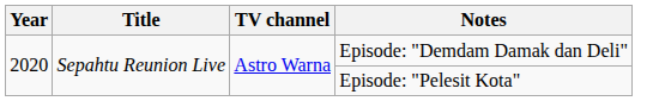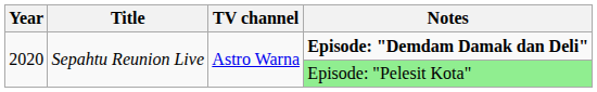Episode: "Demdam Damak dan Deli" | Notes: normal -> bold
Episode: "Pelesit Kota" | Notes: no background -> lightgreen background
